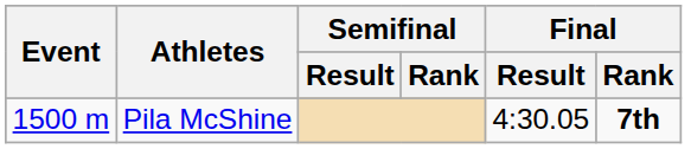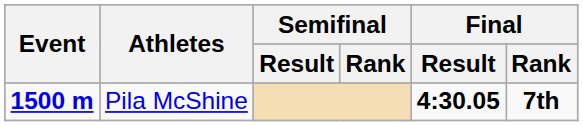Pila McShine | Event: normal -> bold
Pila McShine | Final / Result: normal -> bold
